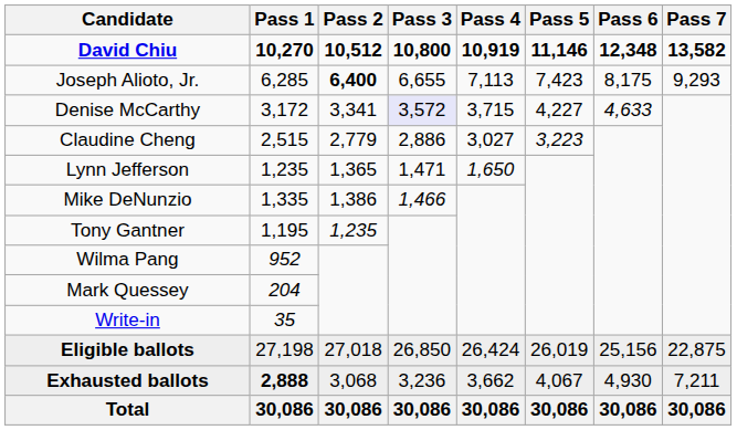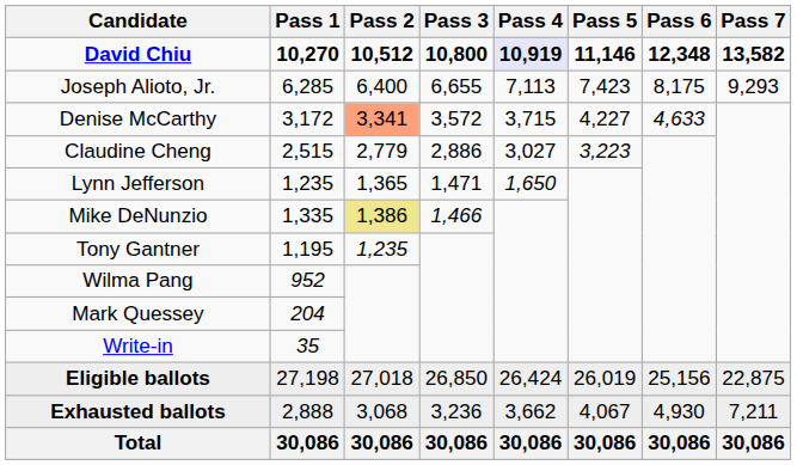David Chiu | Pass 4: no background -> lavender background
Joseph Alioto, Jr. | Pass 2: bold -> normal
Denise McCarthy | Pass 2: no background -> lightsalmon background
Denise McCarthy | Pass 3: lavender background -> no background
Mike DeNunzio | Pass 2: no background -> khaki background
Exhausted ballots | Pass 1: bold -> normal
